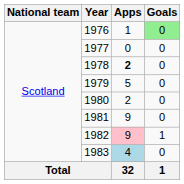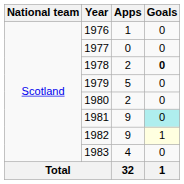1976 | Goals: lightgreen background -> no background
1978 | Apps: bold -> normal
1978 | Goals: normal -> bold
1981 | Goals: no background -> paleturquoise background
1982 | Apps: pink background -> no background
1982 | Goals: no background -> lightyellow background
1983 | Apps: lightblue background -> no background
